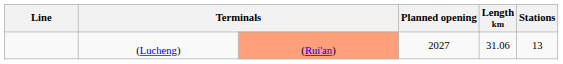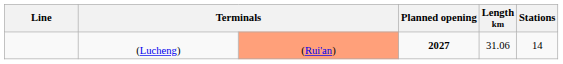(Lucheng) | Planned opening: normal -> bold
(Lucheng) | Stations: 13 -> 14
